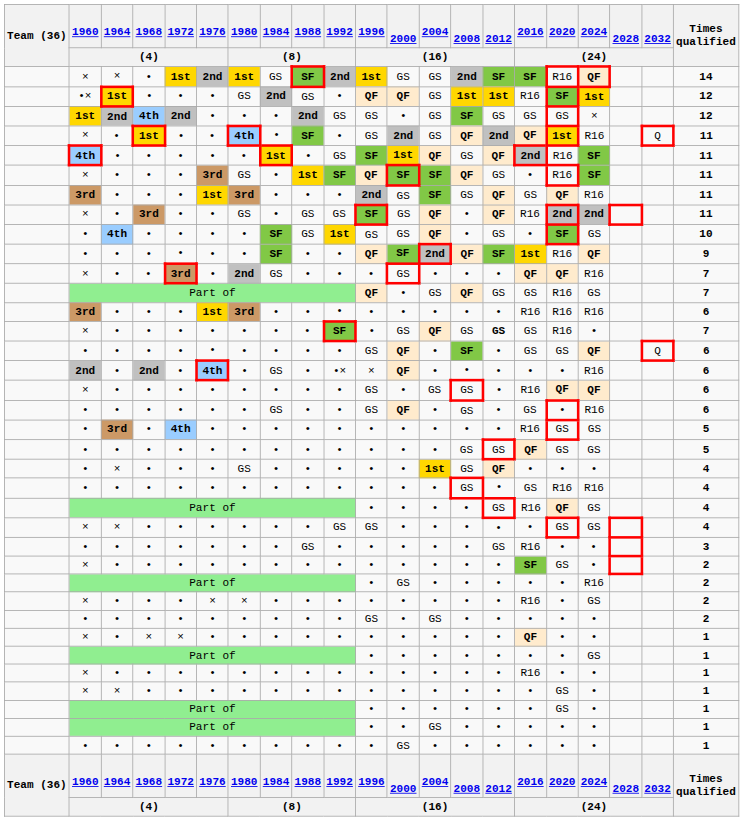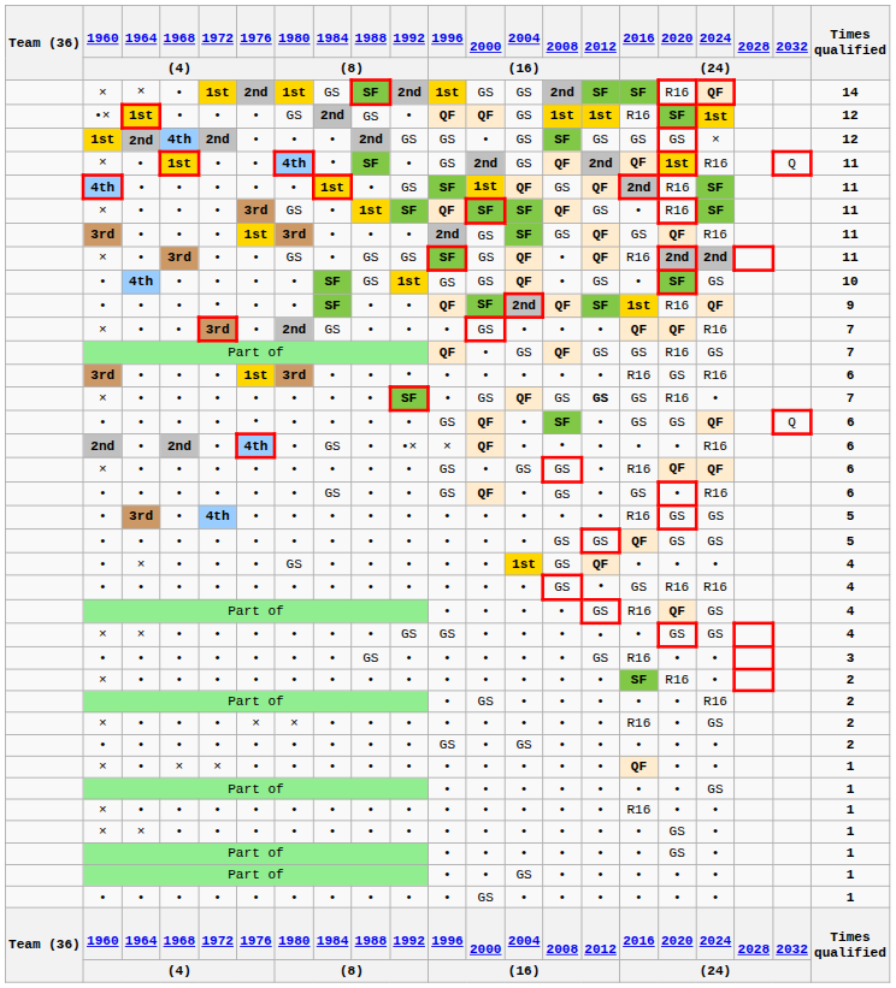row 15 | 2020 / (24): R16 -> GS
row 28 | 2020 / (24): GS -> R16
